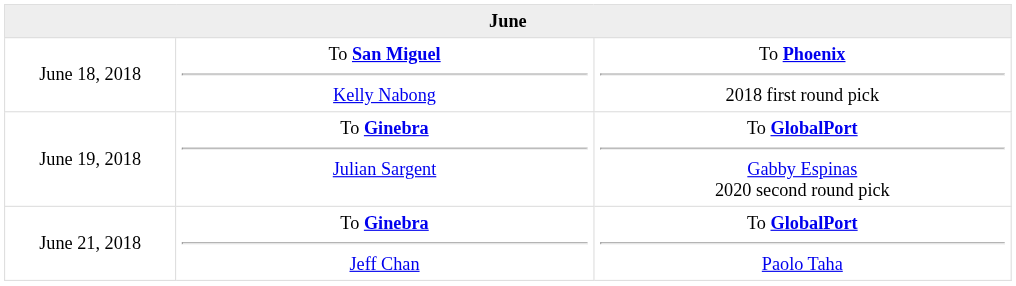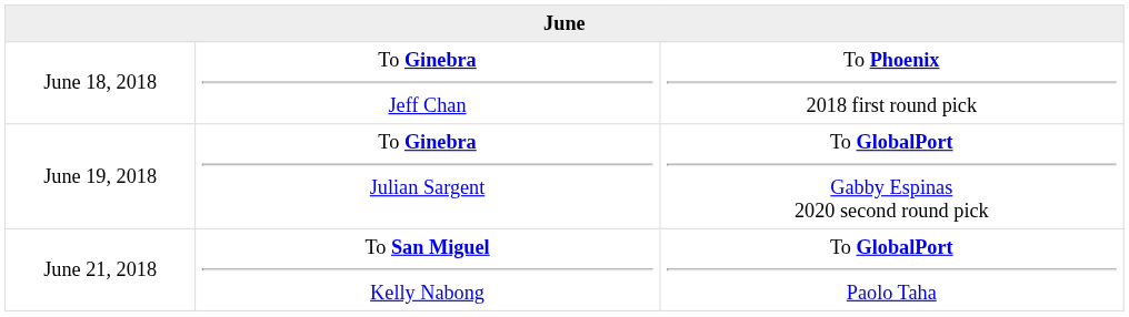June 18, 2018 | column 2: To San Miguel Kelly Nabong -> To Ginebra Jeff Chan
June 21, 2018 | column 2: To Ginebra Jeff Chan -> To San Miguel Kelly Nabong
